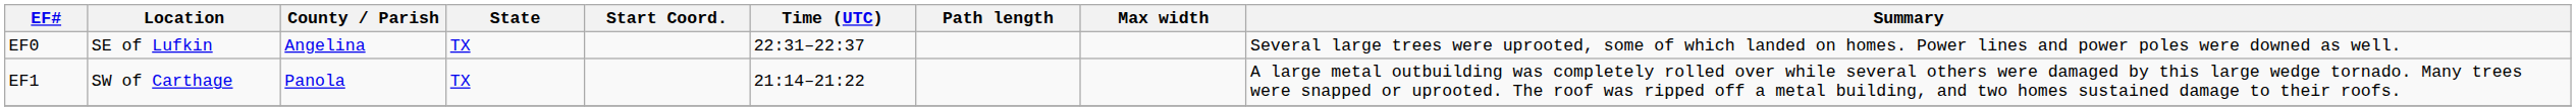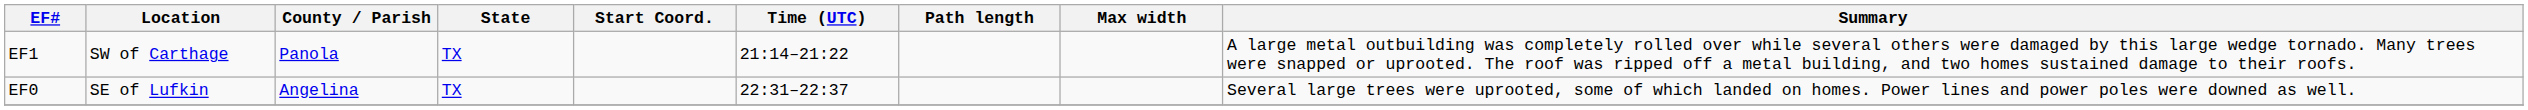rows swapped: EF1 <-> EF0
